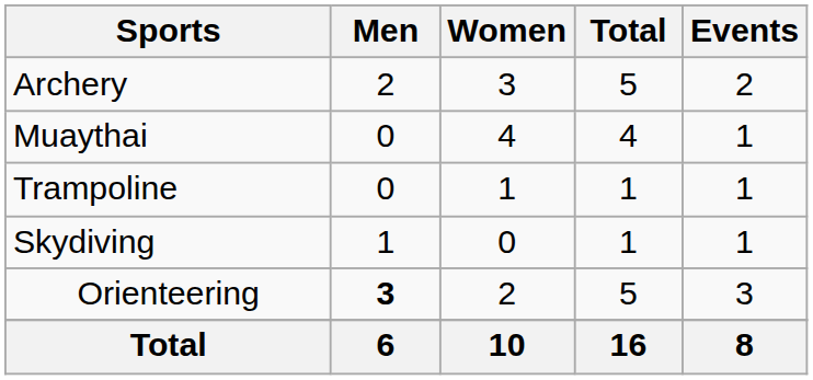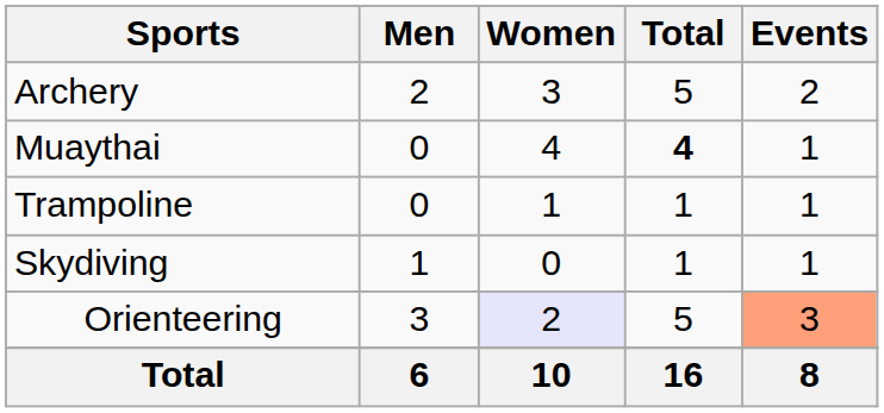Muaythai | Total: normal -> bold
Orienteering | Men: bold -> normal
Orienteering | Women: no background -> lavender background
Orienteering | Events: no background -> lightsalmon background
